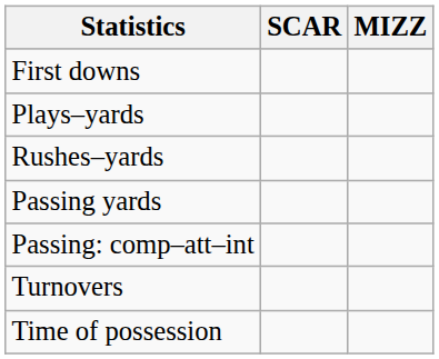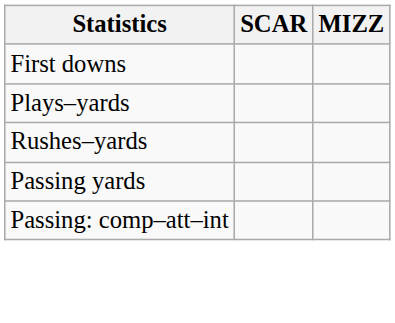- row: Turnovers
- row: Time of possession
